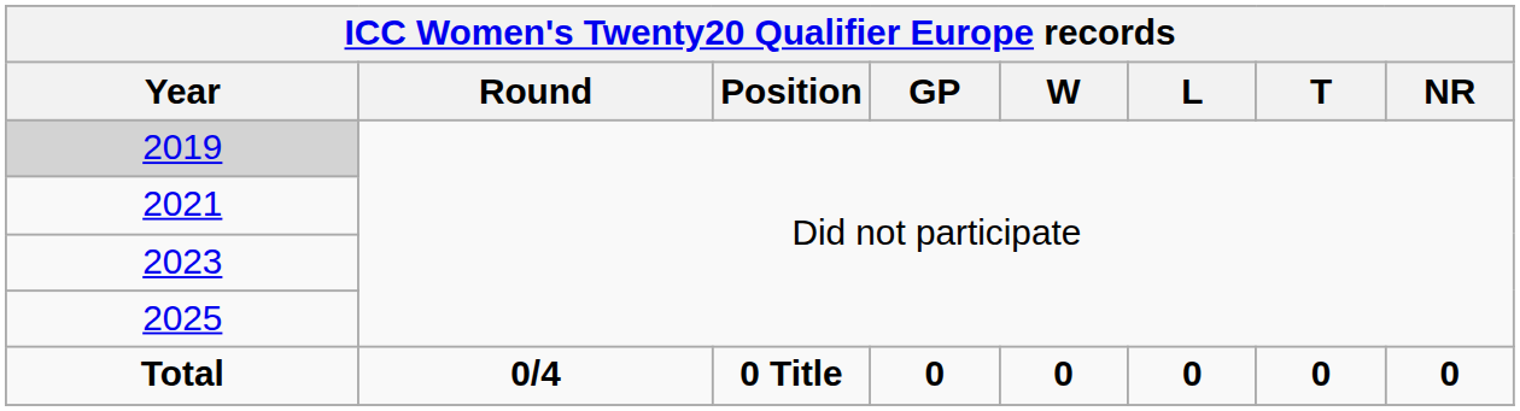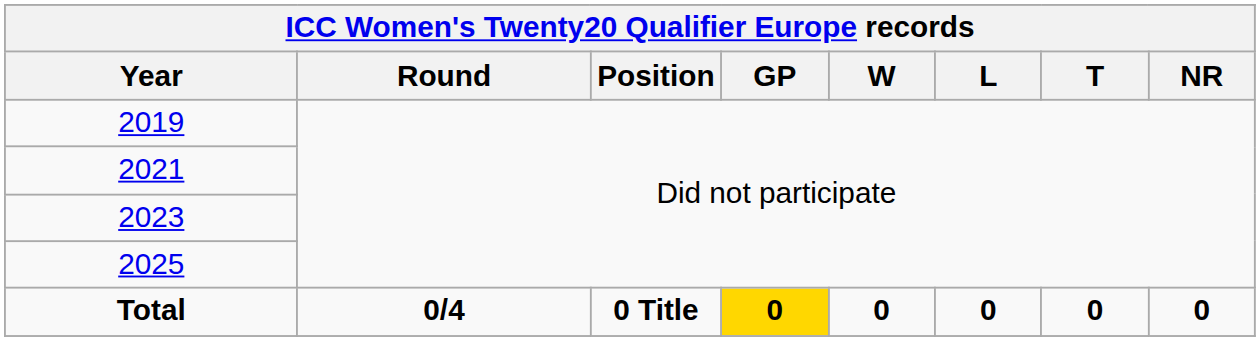2019 | Year: lightgrey background -> no background
Total | GP: no background -> gold background
